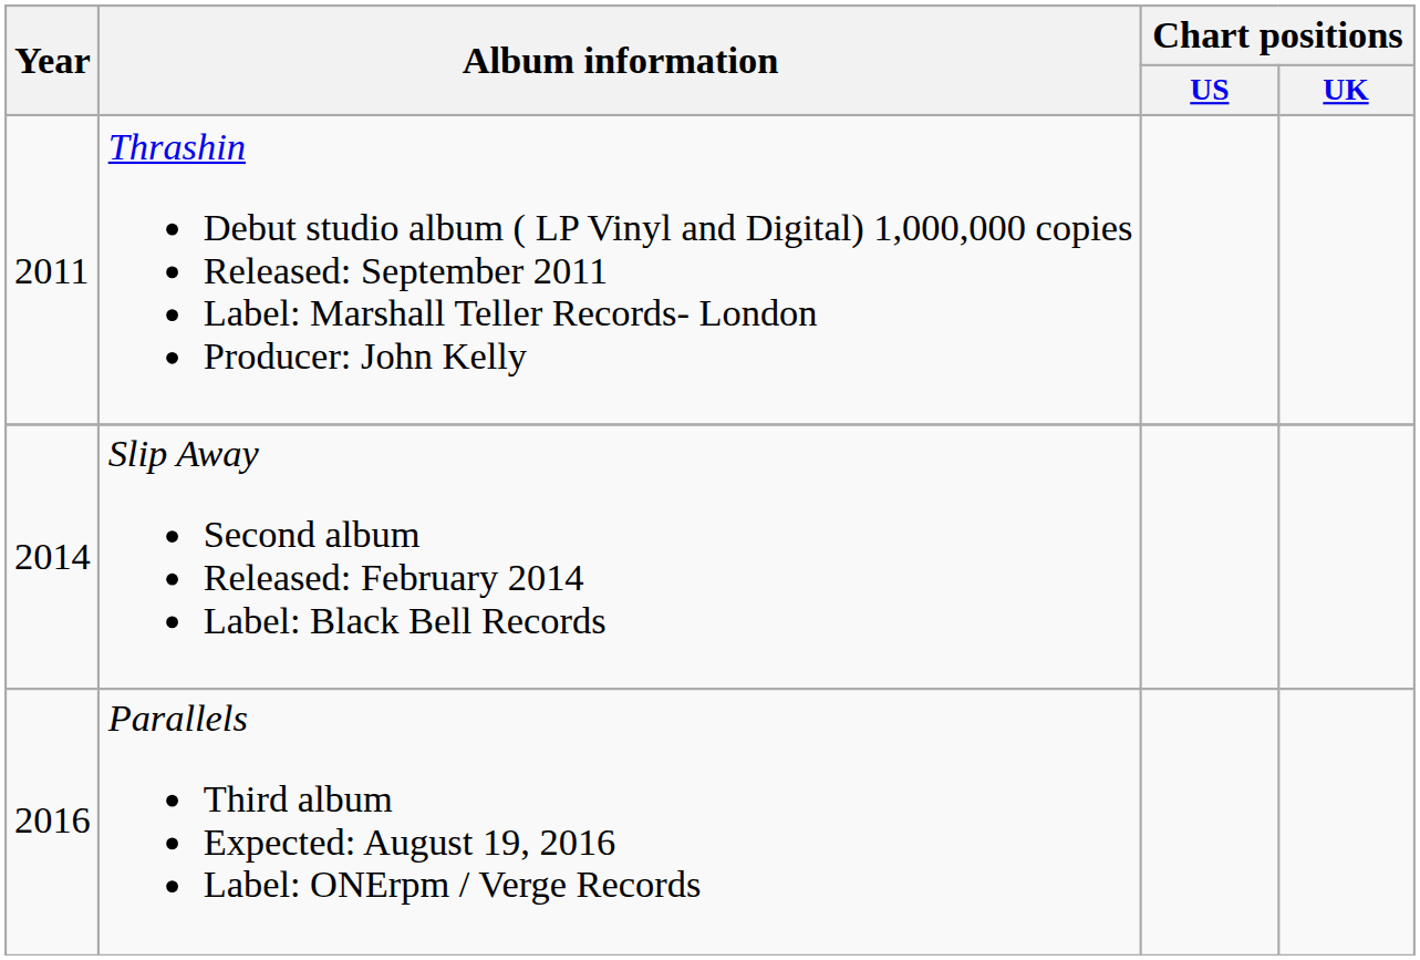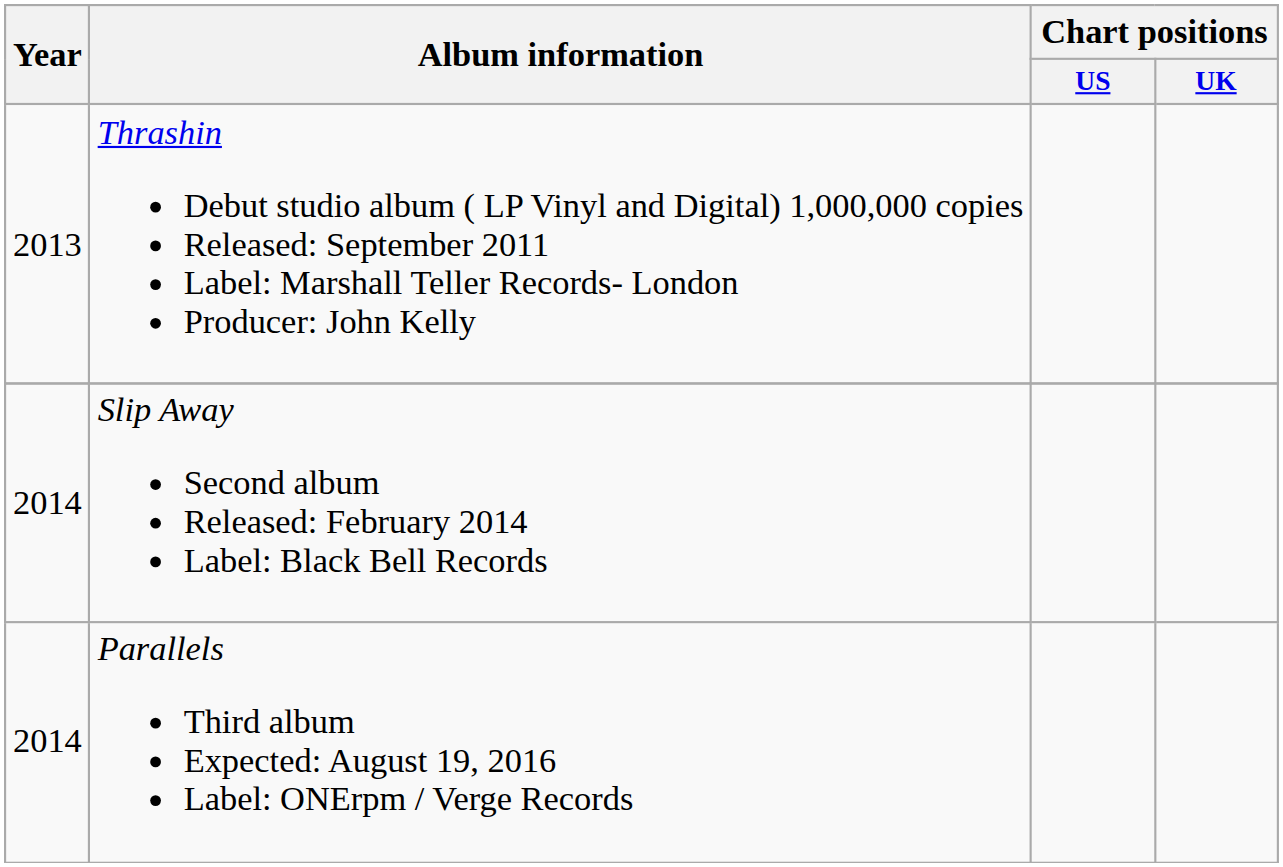row 3 | Year: 2011 -> 2013
row 5 | Year: 2016 -> 2014
